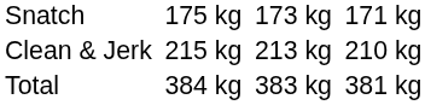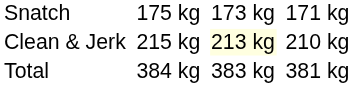Clean & Jerk | column 3: no background -> lightyellow background
